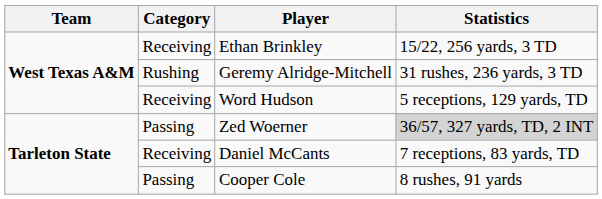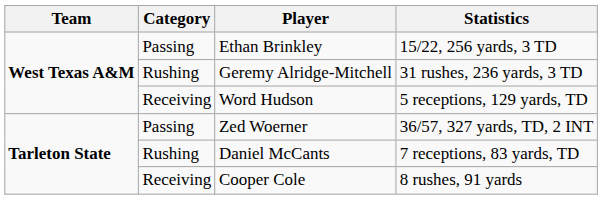Ethan Brinkley | Category: Receiving -> Passing
Zed Woerner | Statistics: lightgrey background -> no background
Daniel McCants | Category: Receiving -> Rushing
Cooper Cole | Category: Passing -> Receiving
